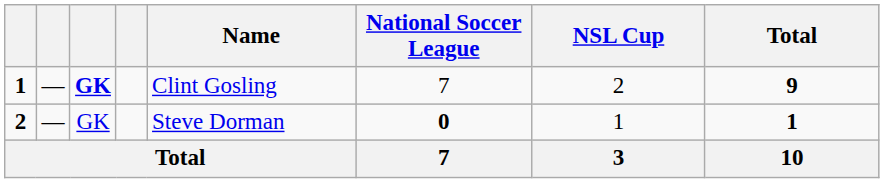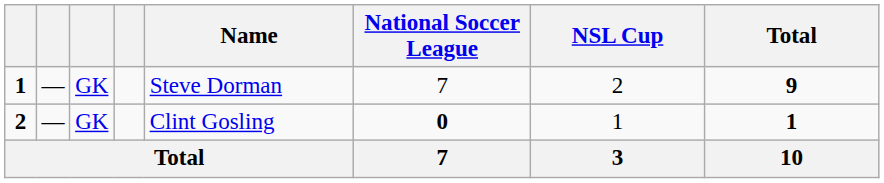row 2 | column 3: bold -> normal
row 2 | Name: Clint Gosling -> Steve Dorman
row 3 | Name: Steve Dorman -> Clint Gosling
